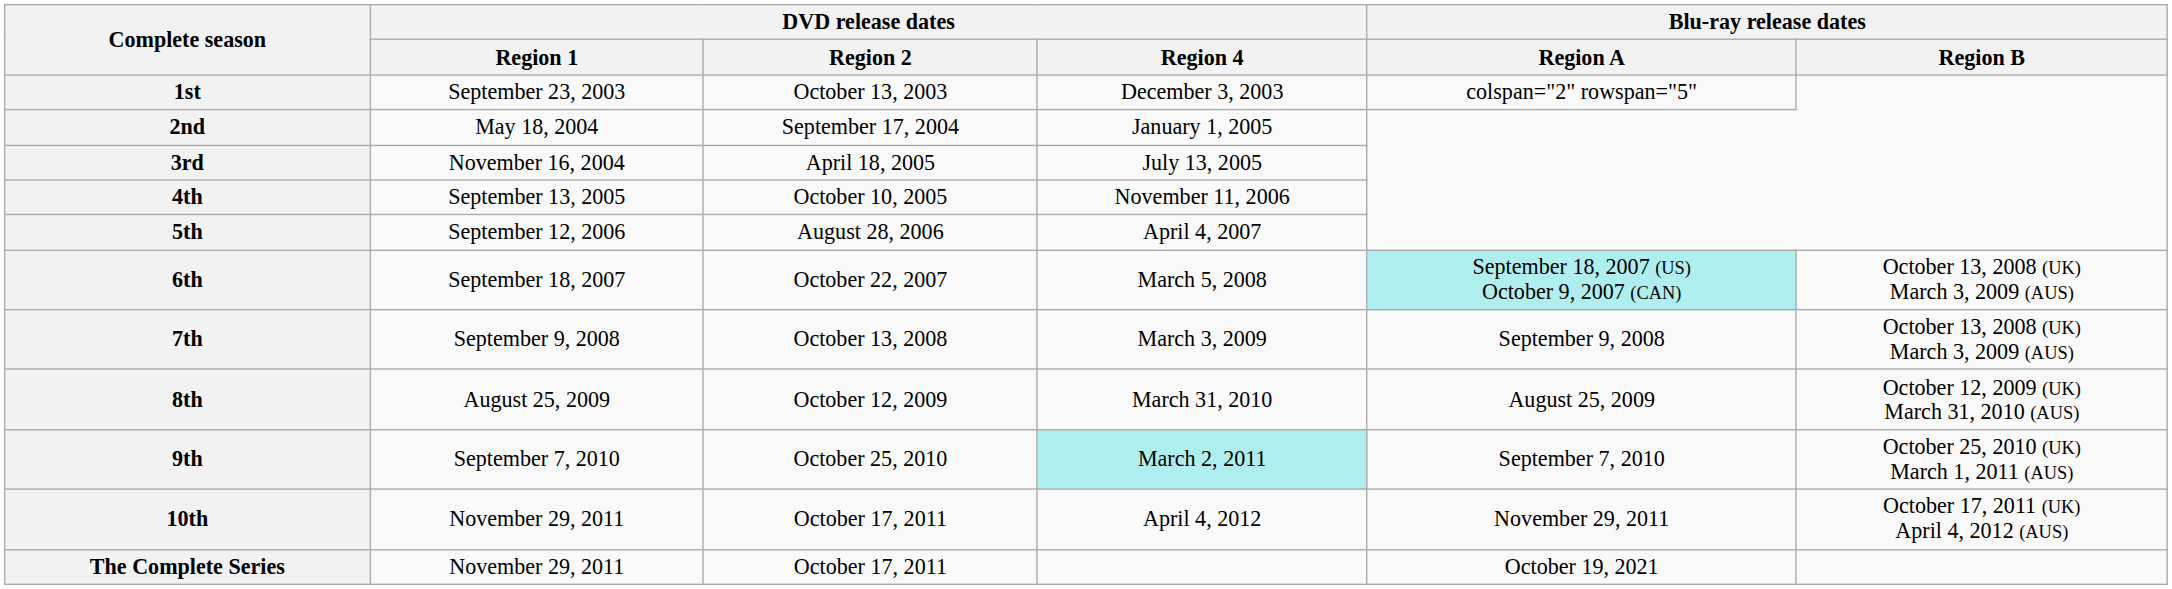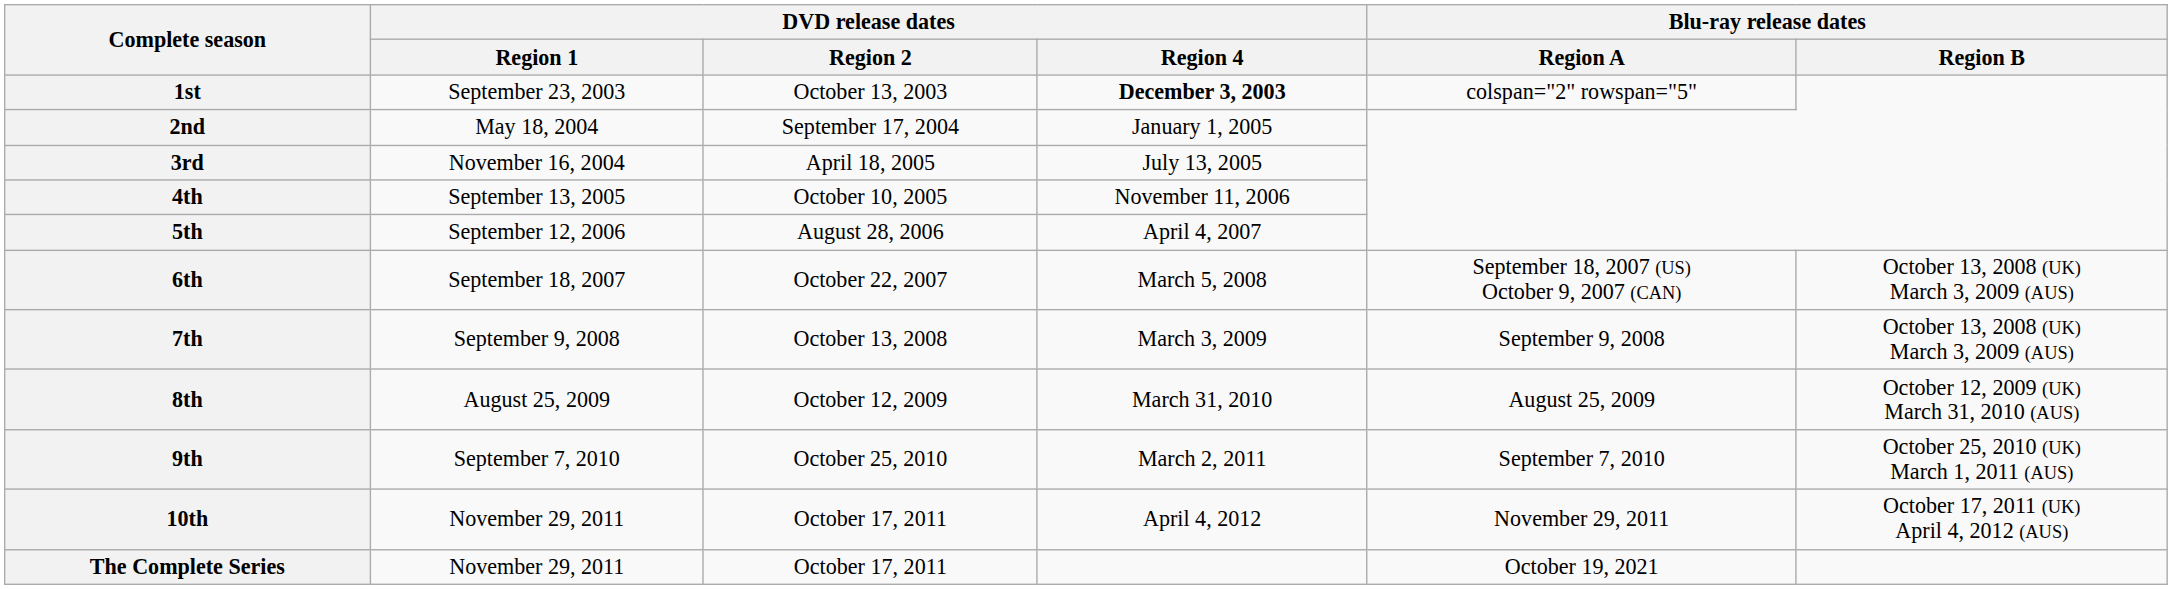1st | DVD release dates / Region 4: normal -> bold
6th | Blu-ray release dates / Region A: paleturquoise background -> no background
9th | DVD release dates / Region 4: paleturquoise background -> no background
